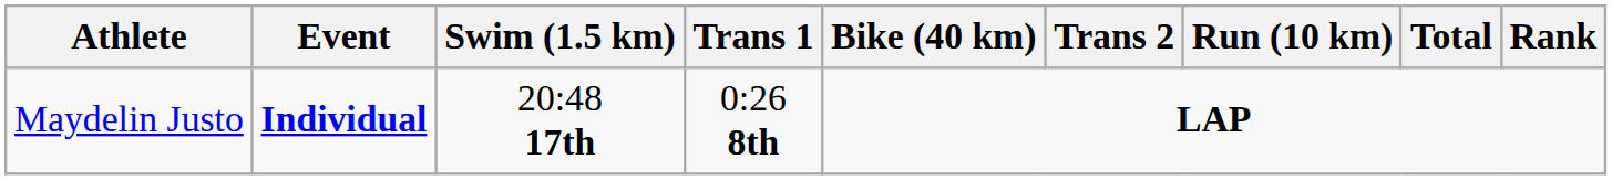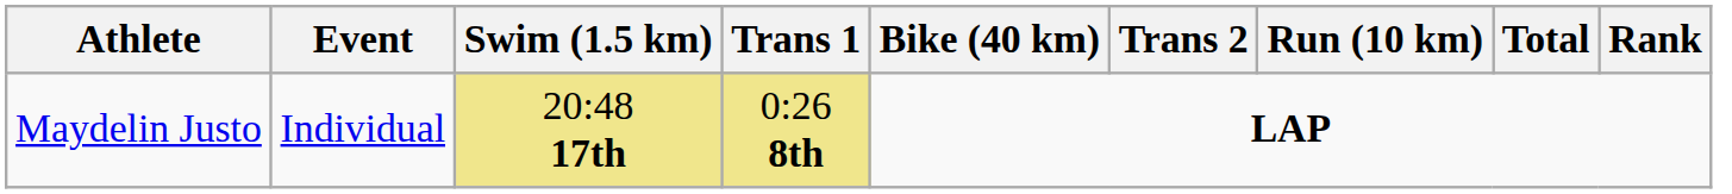Maydelin Justo | Event: bold -> normal
Maydelin Justo | Swim (1.5 km): no background -> khaki background
Maydelin Justo | Trans 1: no background -> khaki background
